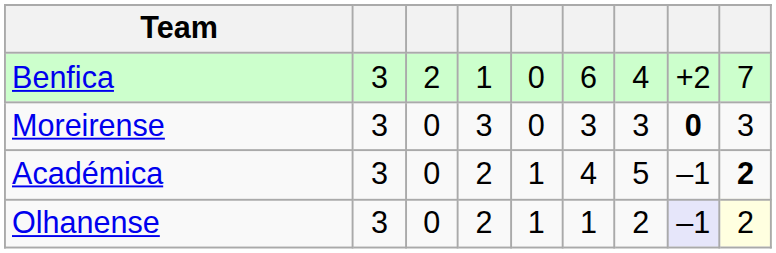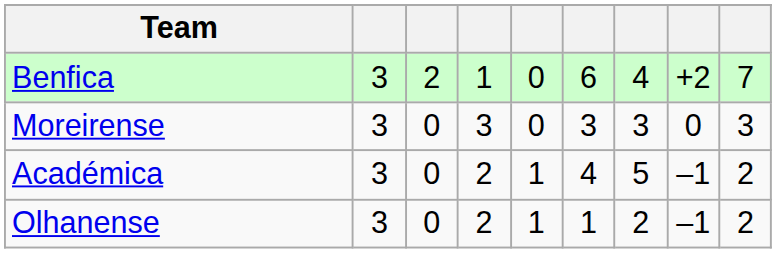Moreirense | column 8: bold -> normal
Académica | column 9: bold -> normal
Olhanense | column 8: lavender background -> no background
Olhanense | column 9: lightyellow background -> no background
